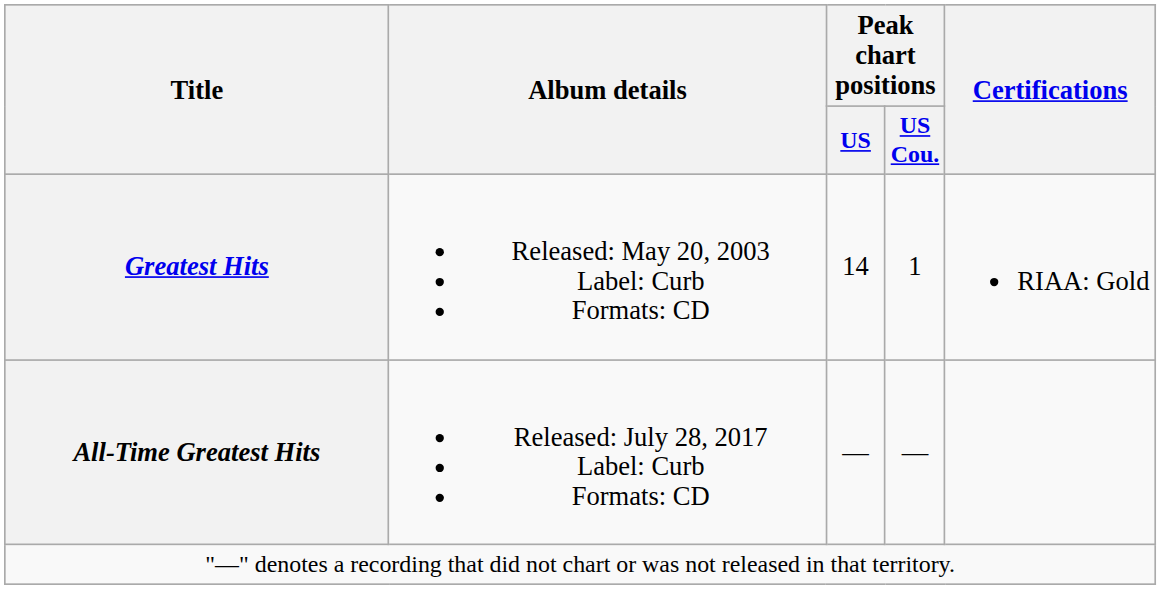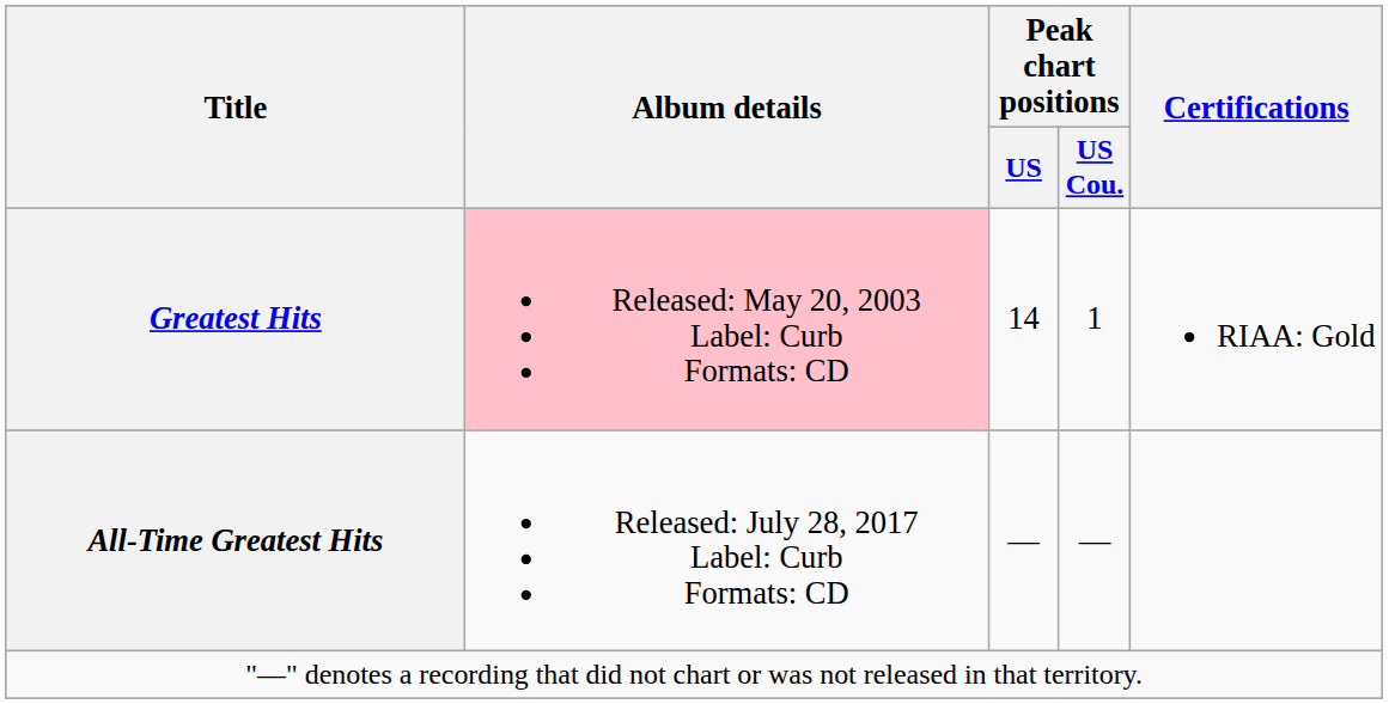Greatest Hits | Album details: no background -> pink background
